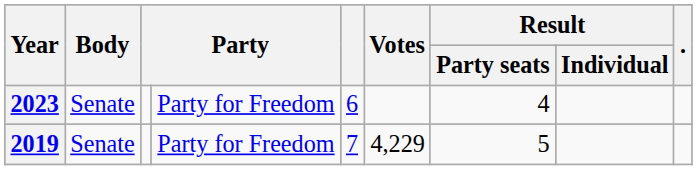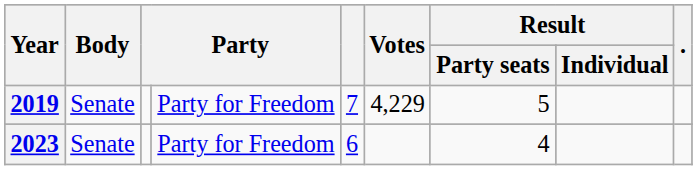rows swapped: 2019 <-> 2023
